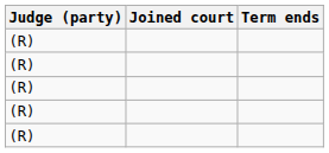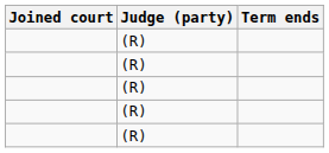columns swapped: Judge (party) <-> Joined court
